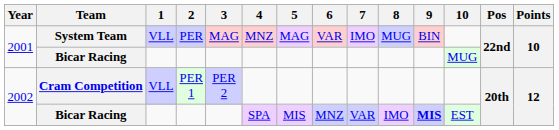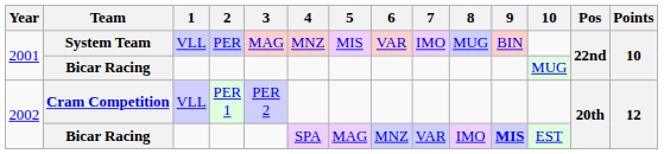System Team | 5: MAG -> MIS
2002 / Bicar Racing | 5: MIS -> MAG
